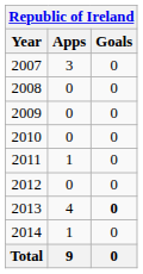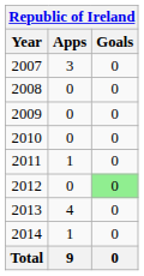2012 | Goals: no background -> lightgreen background
2013 | Goals: bold -> normal
